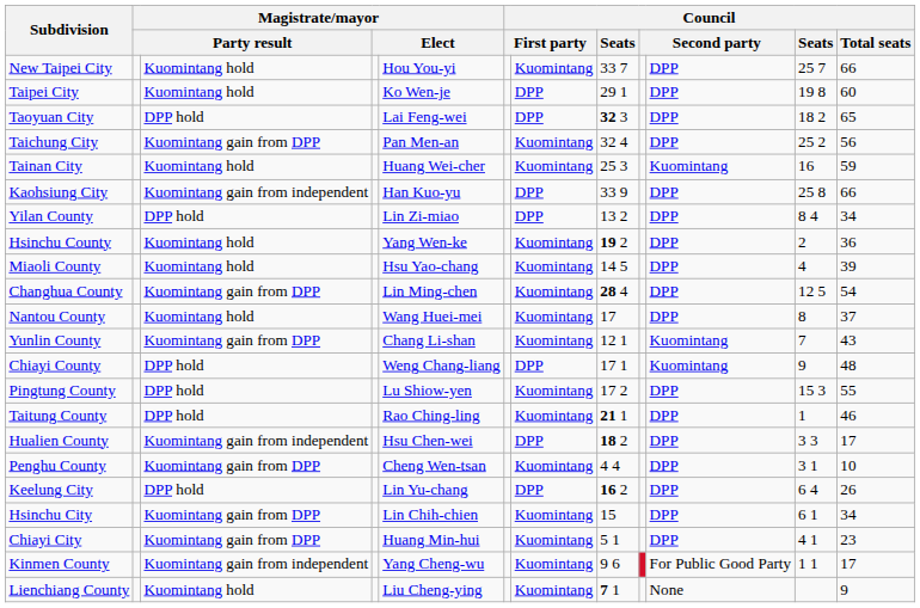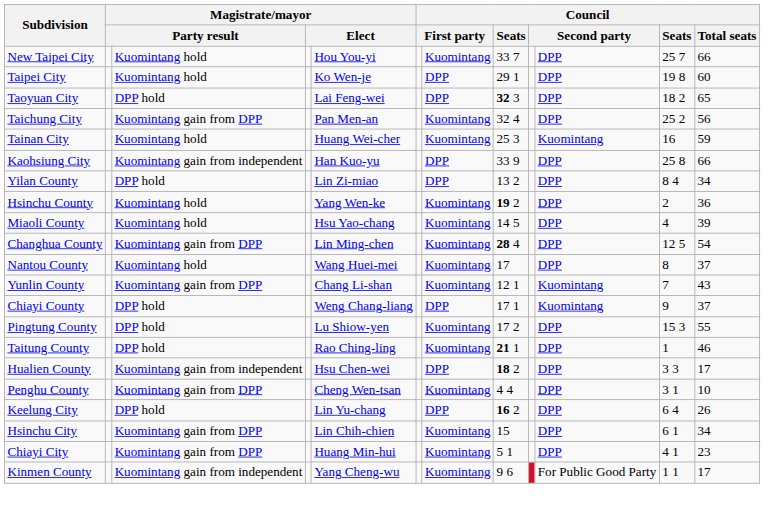Chiayi County | Council / Total seats: 48 -> 37
- row: Lienchiang County | Kuomintang hold | Liu Cheng-ying | Kuomintang | 7 1 | None | 9
